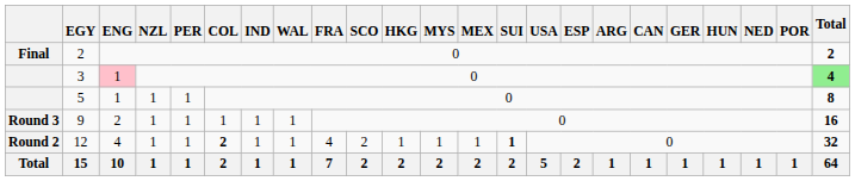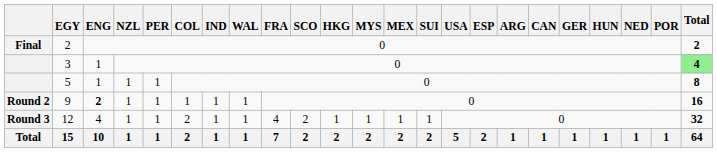3 | ENG: pink background -> no background
9 | column 1: Round 3 -> Round 2
9 | ENG: normal -> bold
12 | column 1: Round 2 -> Round 3
12 | COL: bold -> normal
12 | SUI: bold -> normal
